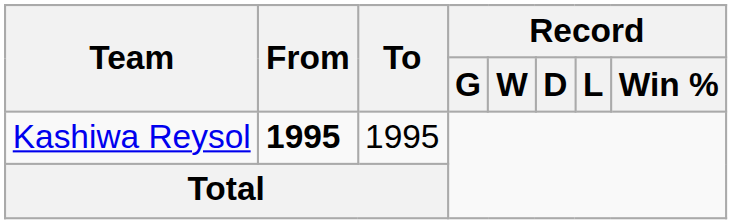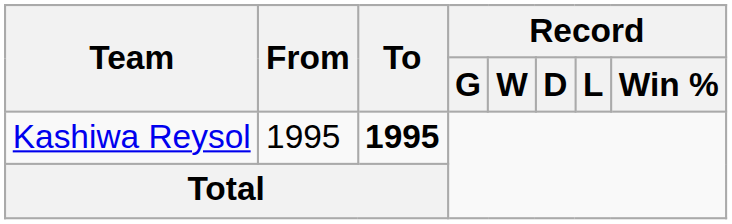Kashiwa Reysol | From: bold -> normal
Kashiwa Reysol | To: normal -> bold
